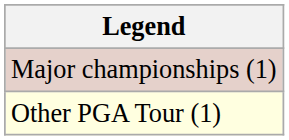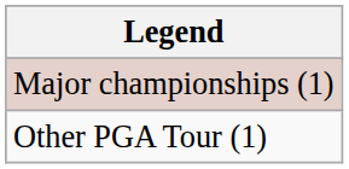row 3 | column 1: lightyellow background -> no background
